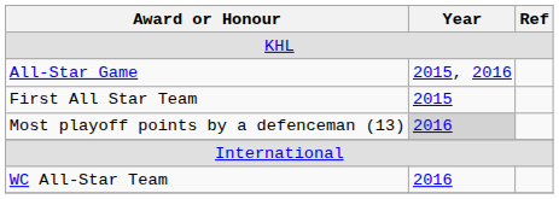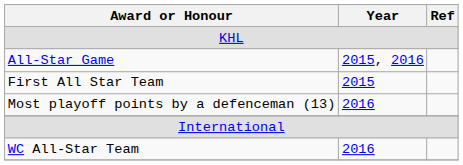Most playoff points by a defenceman (13) | Year: lightgrey background -> no background
